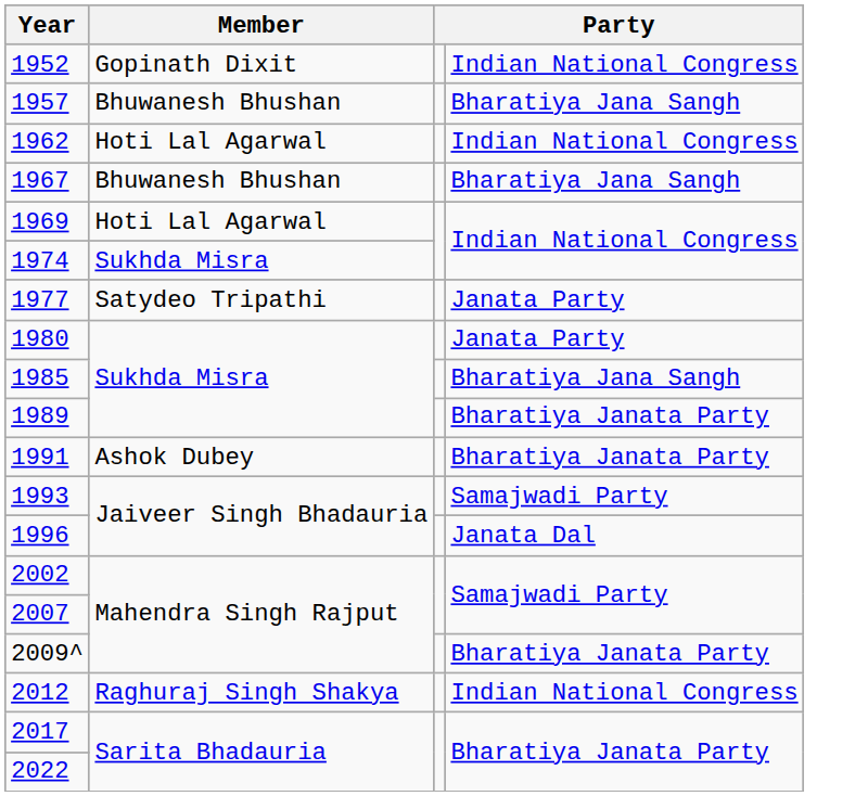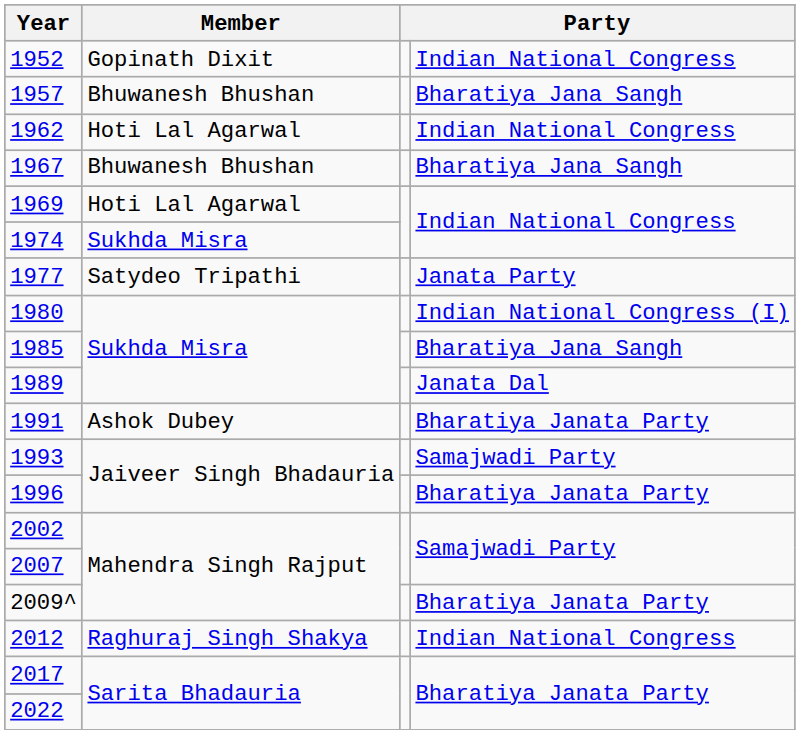1980 | column 4: Janata Party -> Indian National Congress (I)
1989 | column 4: Bharatiya Janata Party -> Janata Dal
1996 | column 4: Janata Dal -> Bharatiya Janata Party
